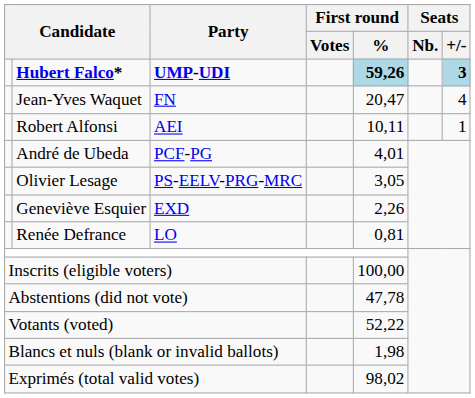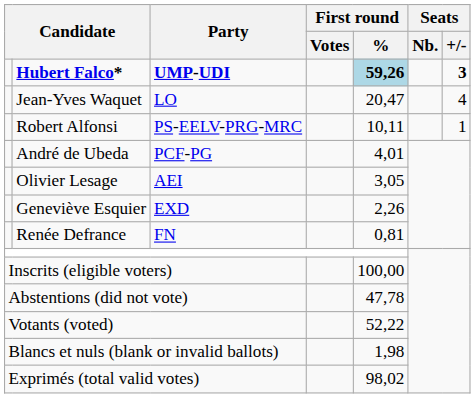Hubert Falco* | Seats / +/-: lightblue background -> no background
Jean-Yves Waquet | Party: FN -> LO
Robert Alfonsi | Party: AEI -> PS-EELV-PRG-MRC
Olivier Lesage | Party: PS-EELV-PRG-MRC -> AEI
Renée Defrance | Party: LO -> FN
